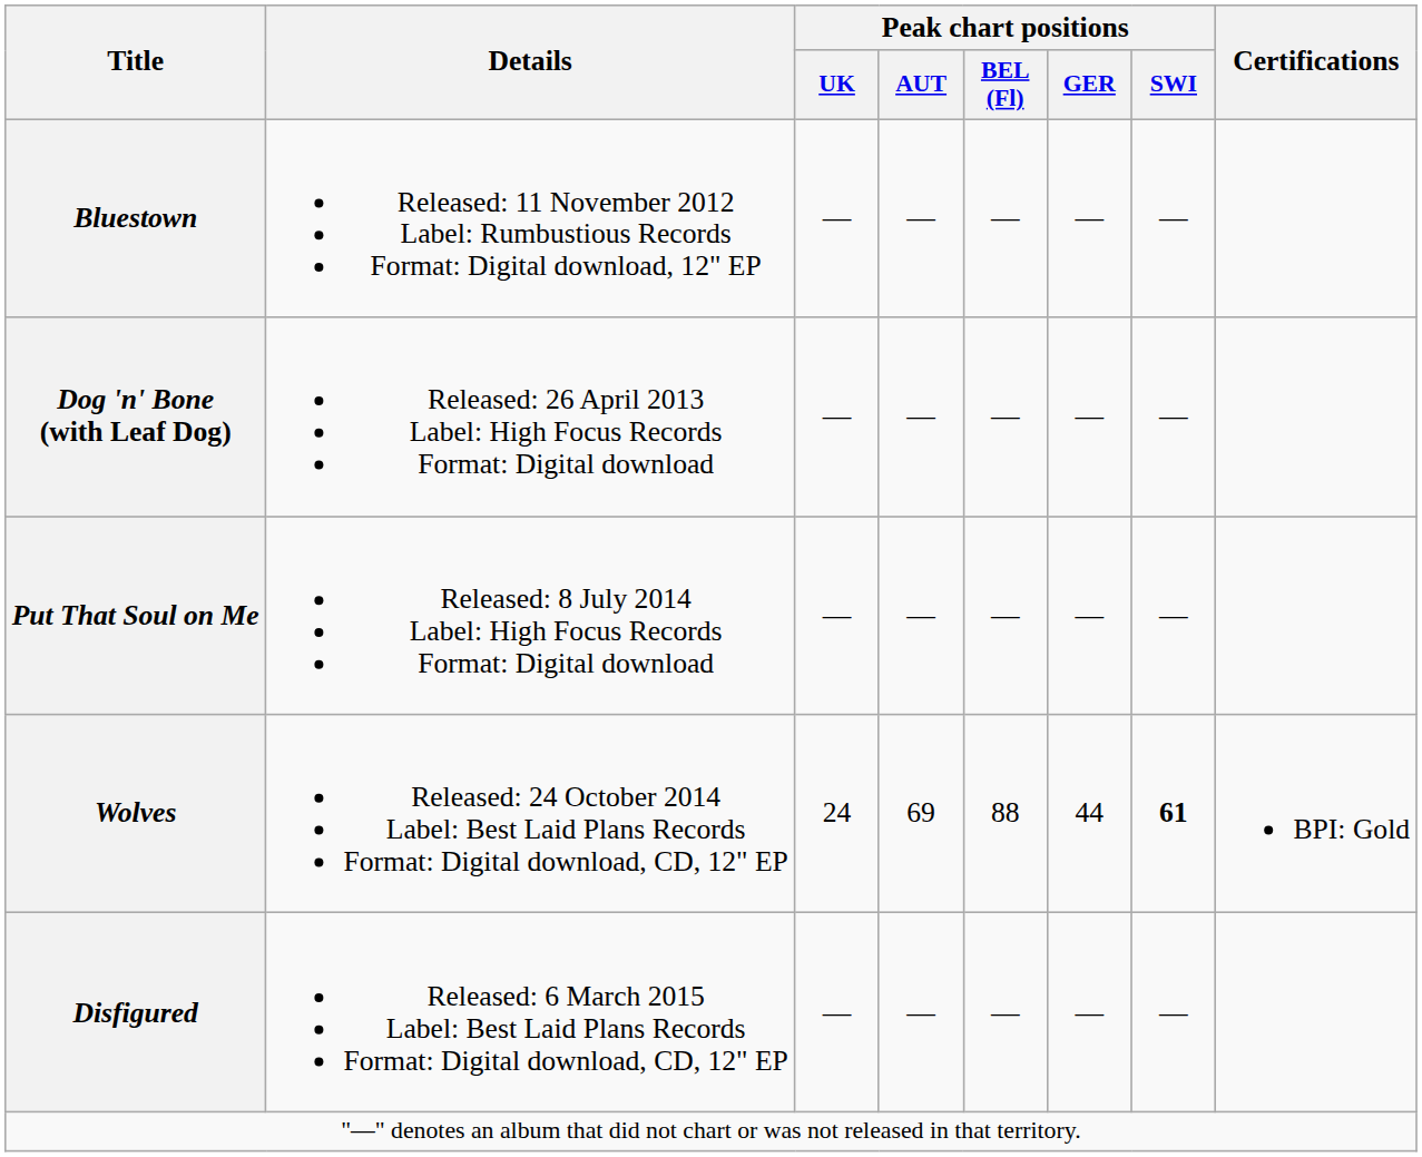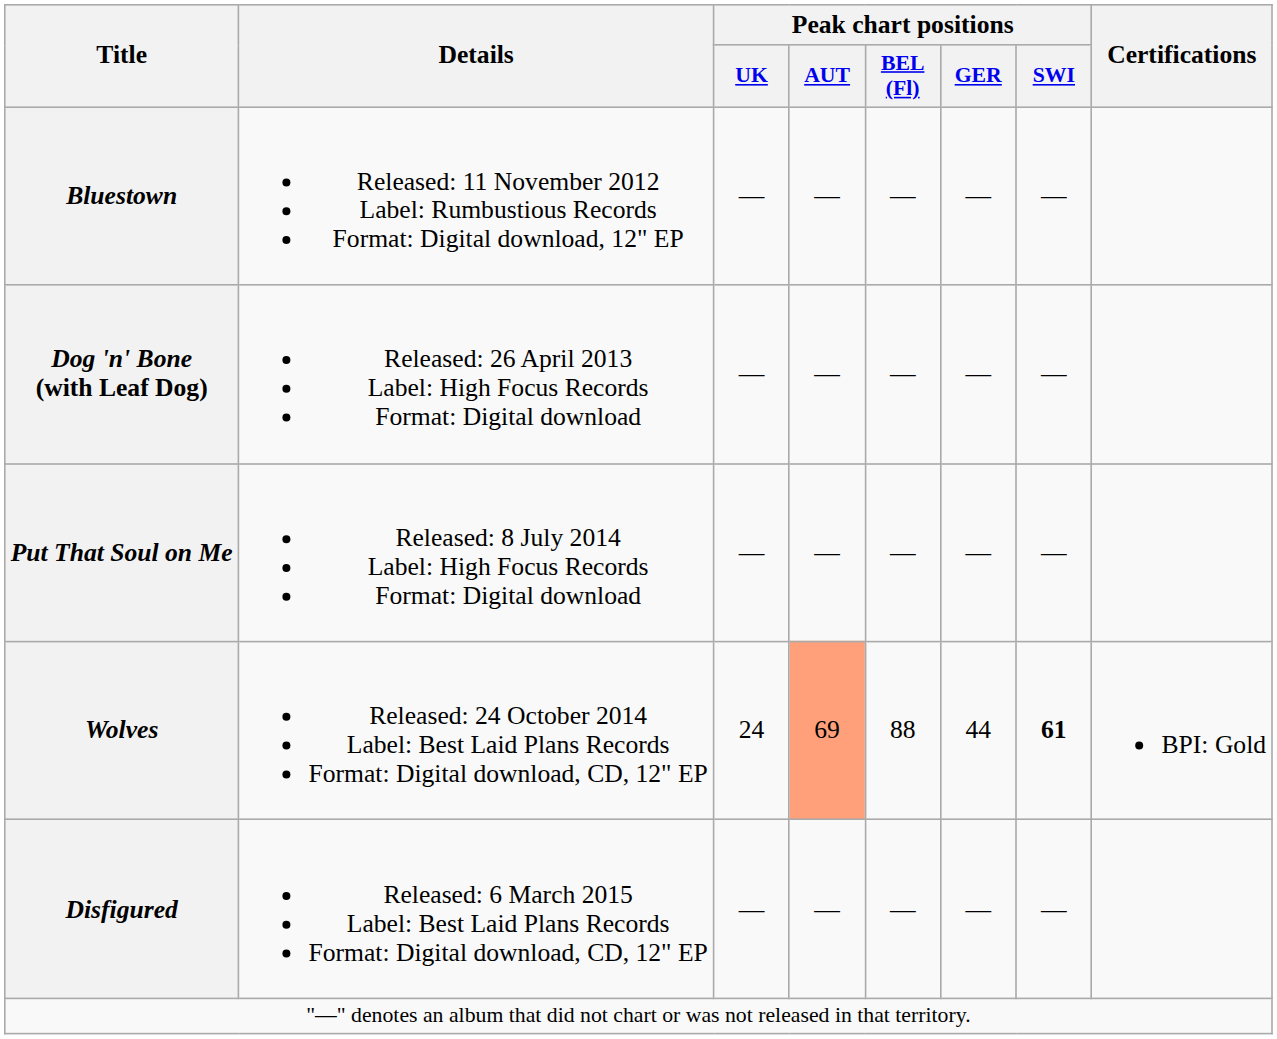Wolves | Peak chart positions / AUT: no background -> lightsalmon background
